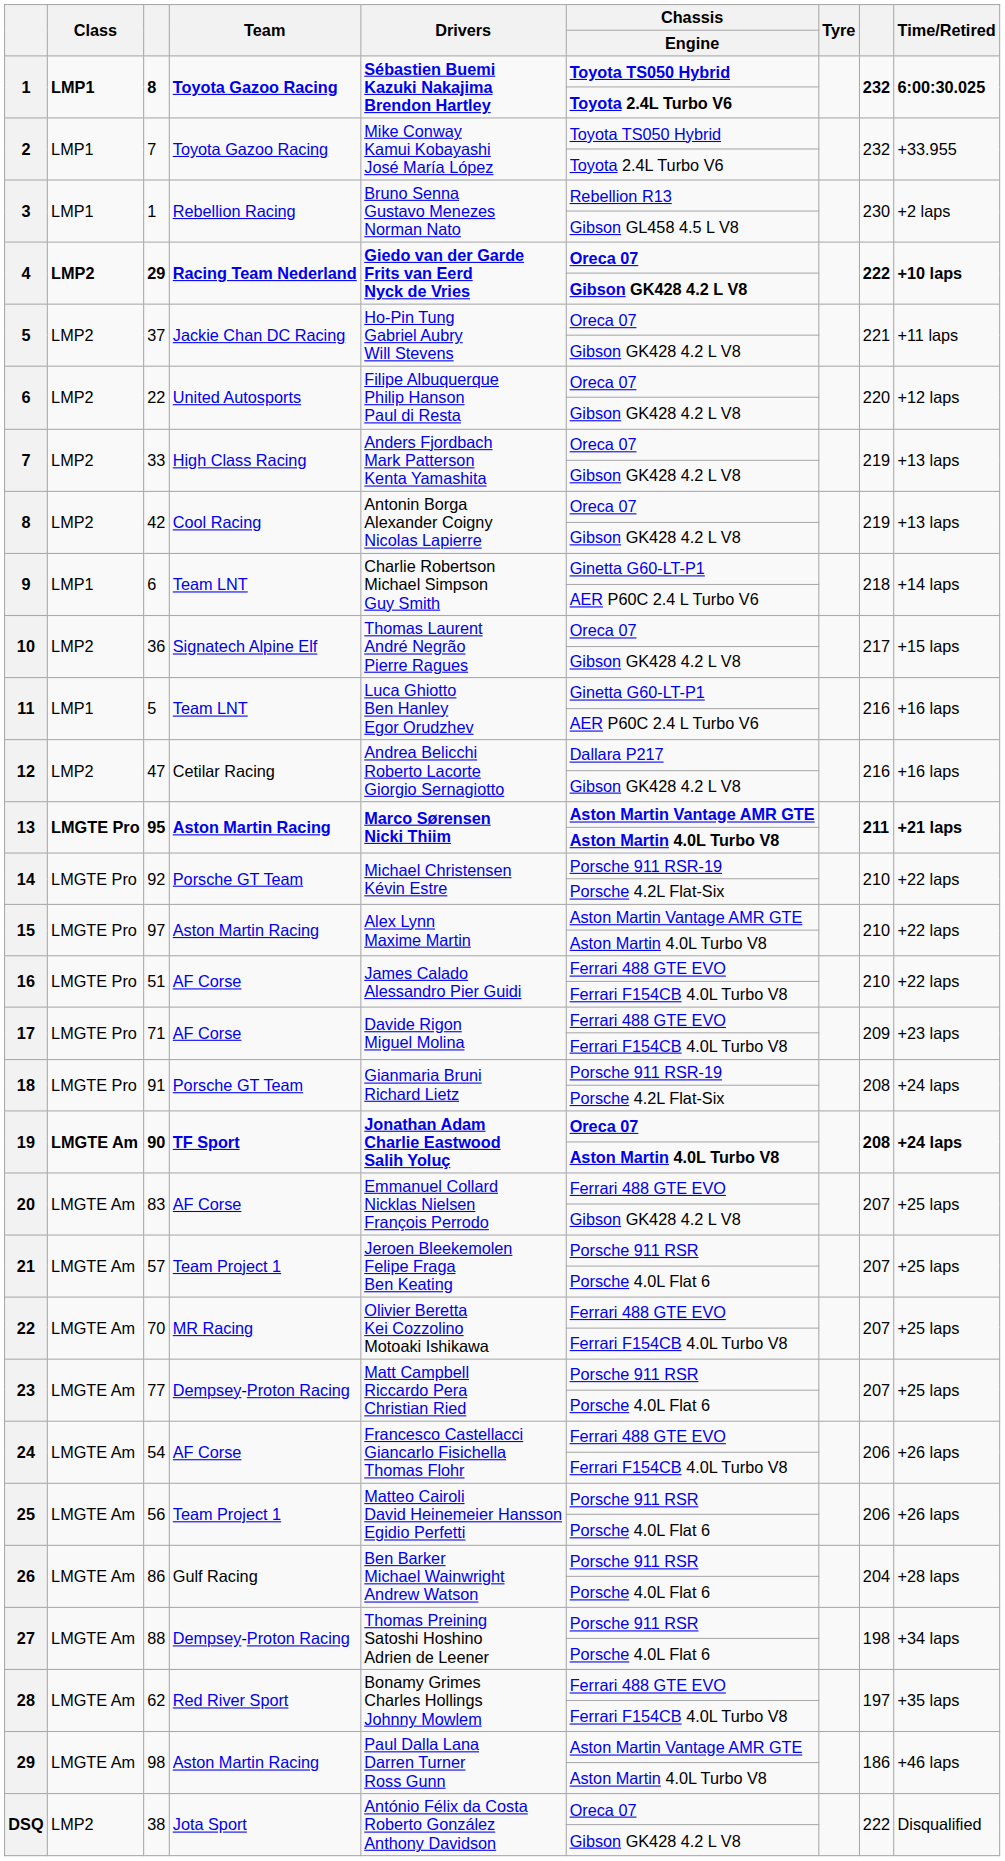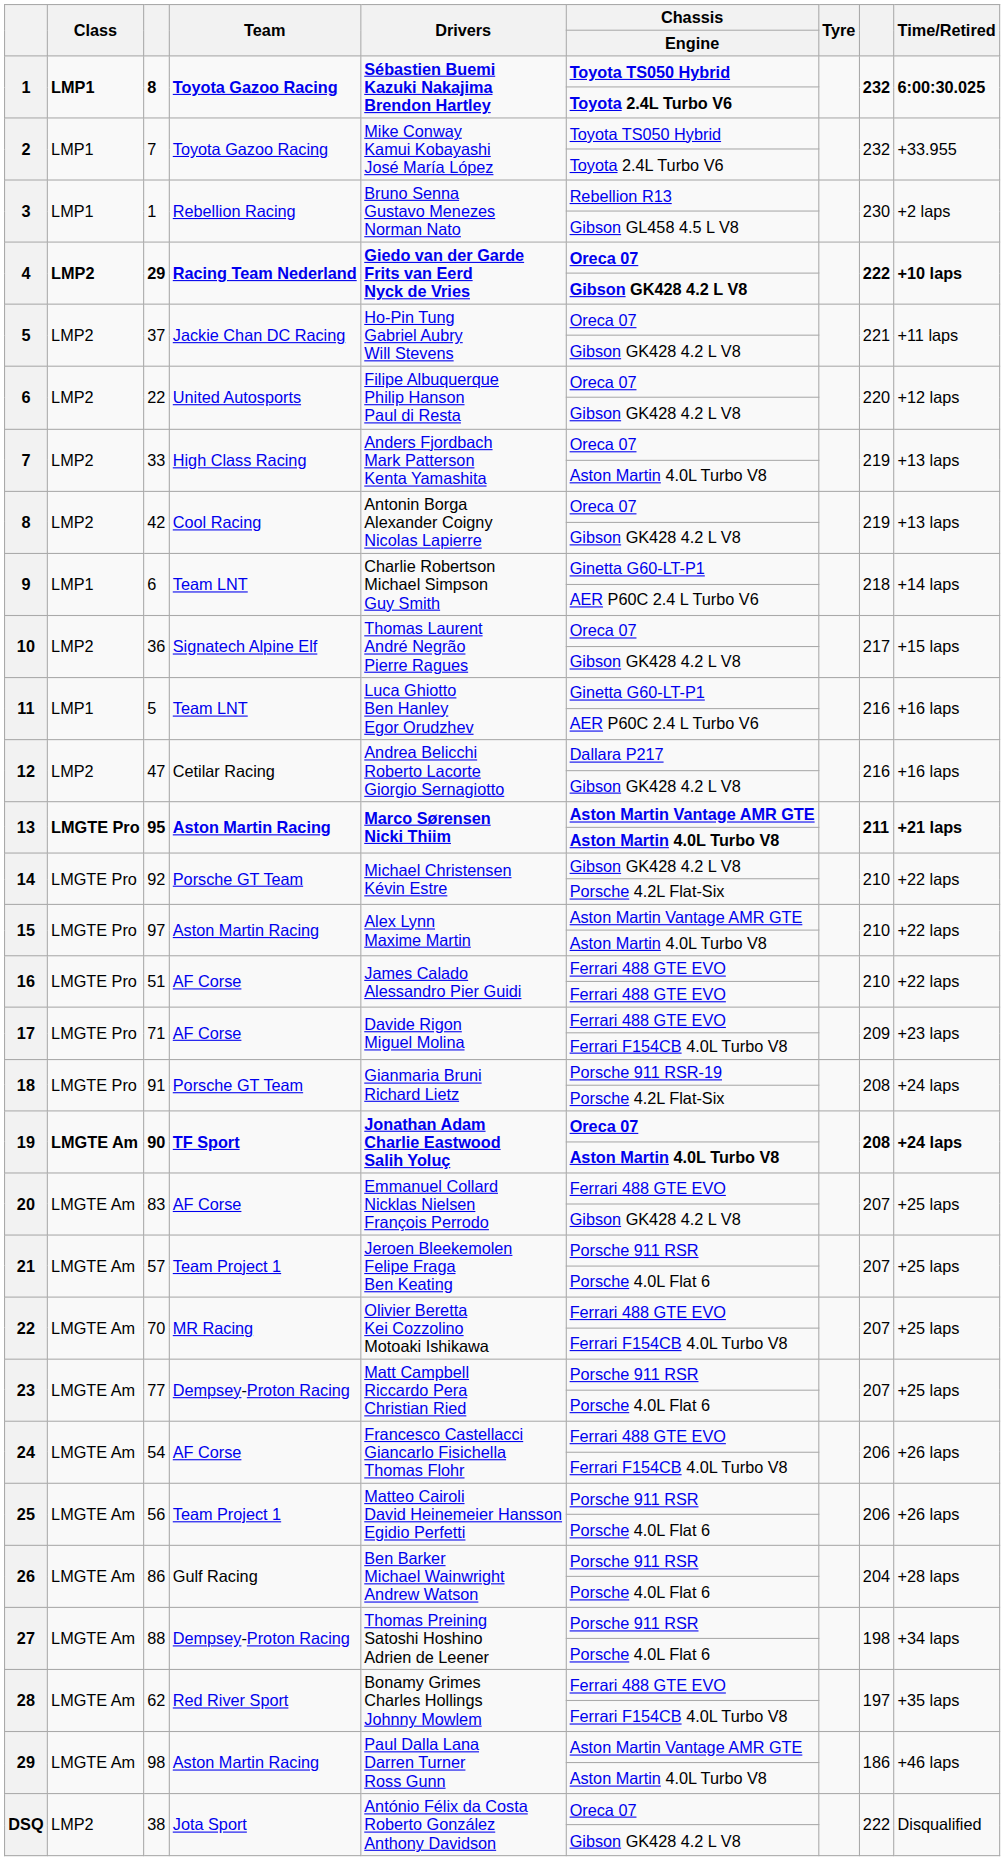row 16 | Chassis / Engine: Gibson GK428 4.2 L V8 -> Aston Martin 4.0L Turbo V8
row 29 | Chassis / Engine: Porsche 911 RSR-19 -> Gibson GK428 4.2 L V8
row 34 | Chassis / Engine: Ferrari F154CB 4.0L Turbo V8 -> Ferrari 488 GTE EVO
